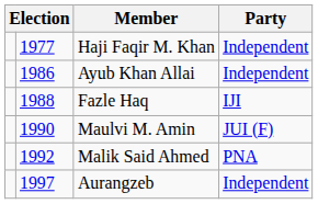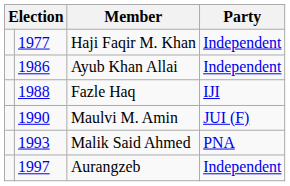Malik Said Ahmed | column 2: 1992 -> 1993
